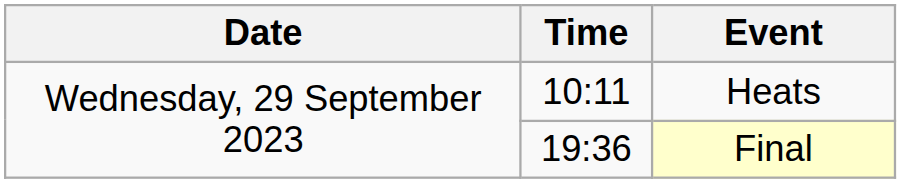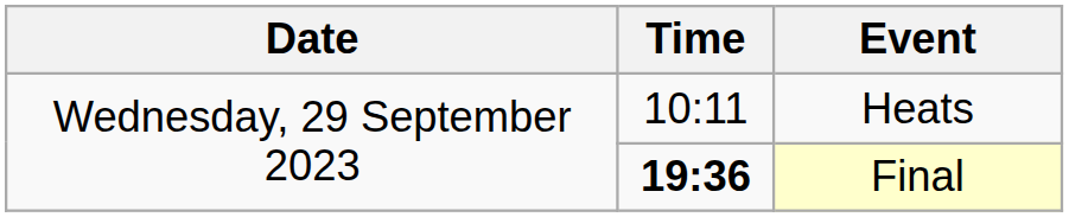Final | Time: normal -> bold
